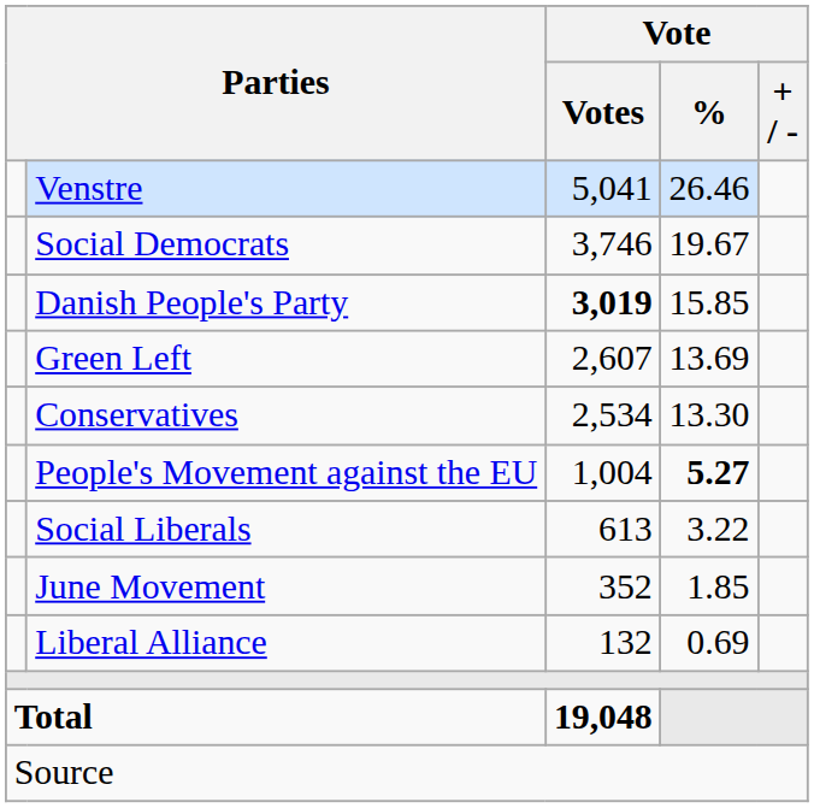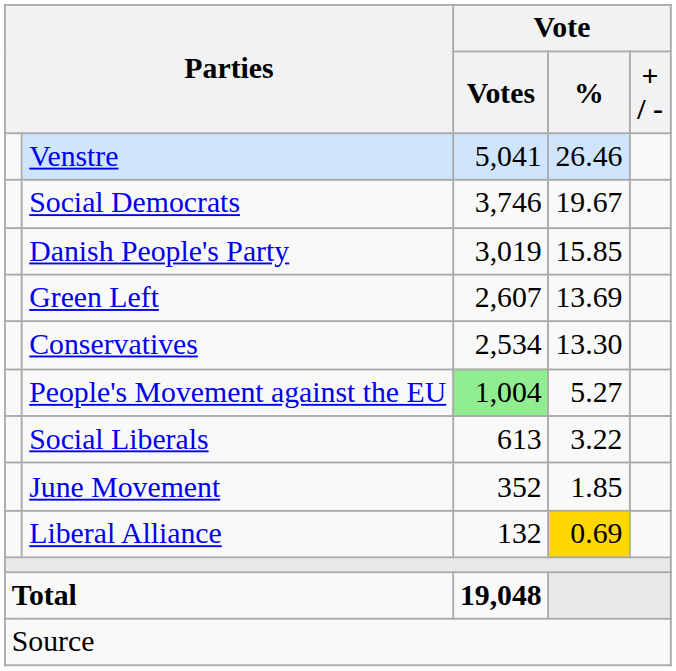Danish People's Party | Vote / Votes: bold -> normal
People's Movement against the EU | Vote / Votes: no background -> lightgreen background
People's Movement against the EU | Vote / %: bold -> normal
Liberal Alliance | Vote / %: no background -> gold background
